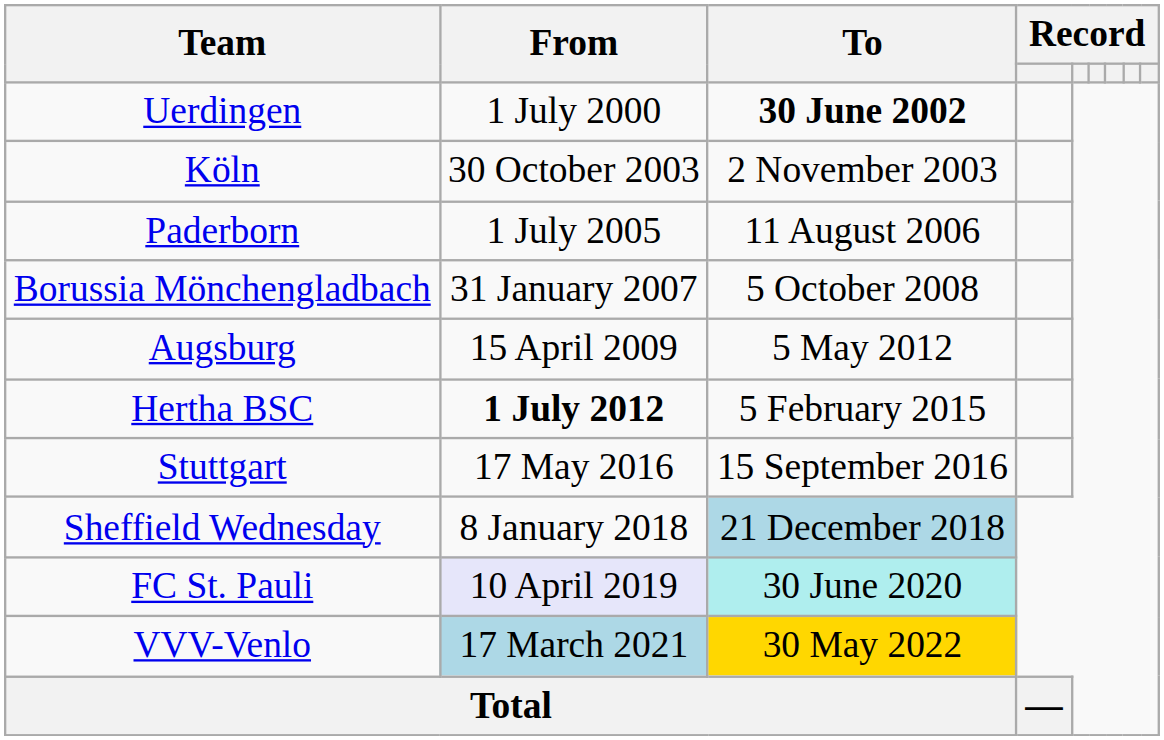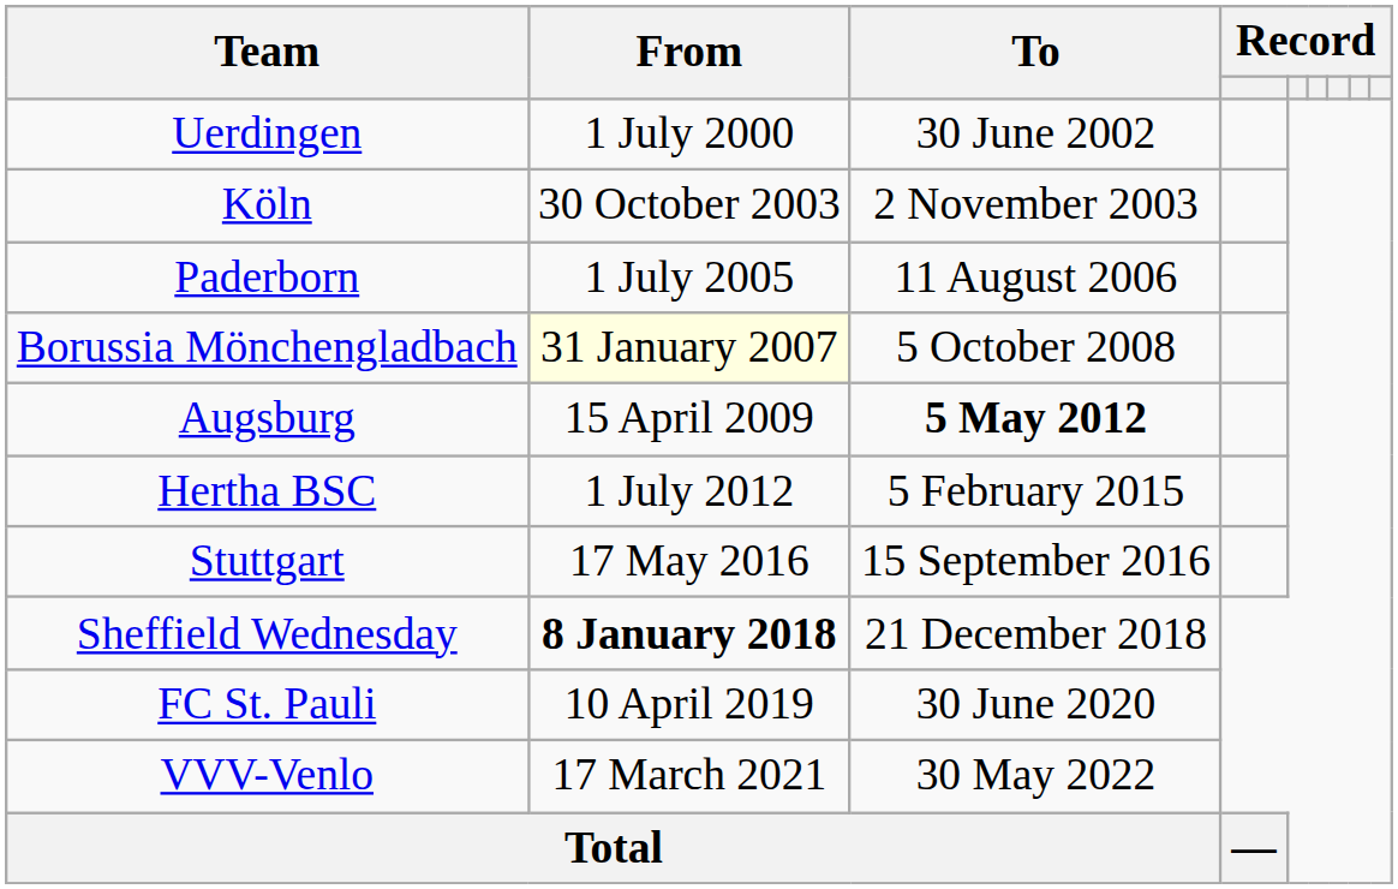Uerdingen | To: bold -> normal
Borussia Mönchengladbach | From: no background -> lightyellow background
Augsburg | To: normal -> bold
Hertha BSC | From: bold -> normal
Sheffield Wednesday | From: normal -> bold
Sheffield Wednesday | To: lightblue background -> no background
FC St. Pauli | From: lavender background -> no background
FC St. Pauli | To: paleturquoise background -> no background
VVV-Venlo | From: lightblue background -> no background
VVV-Venlo | To: gold background -> no background
